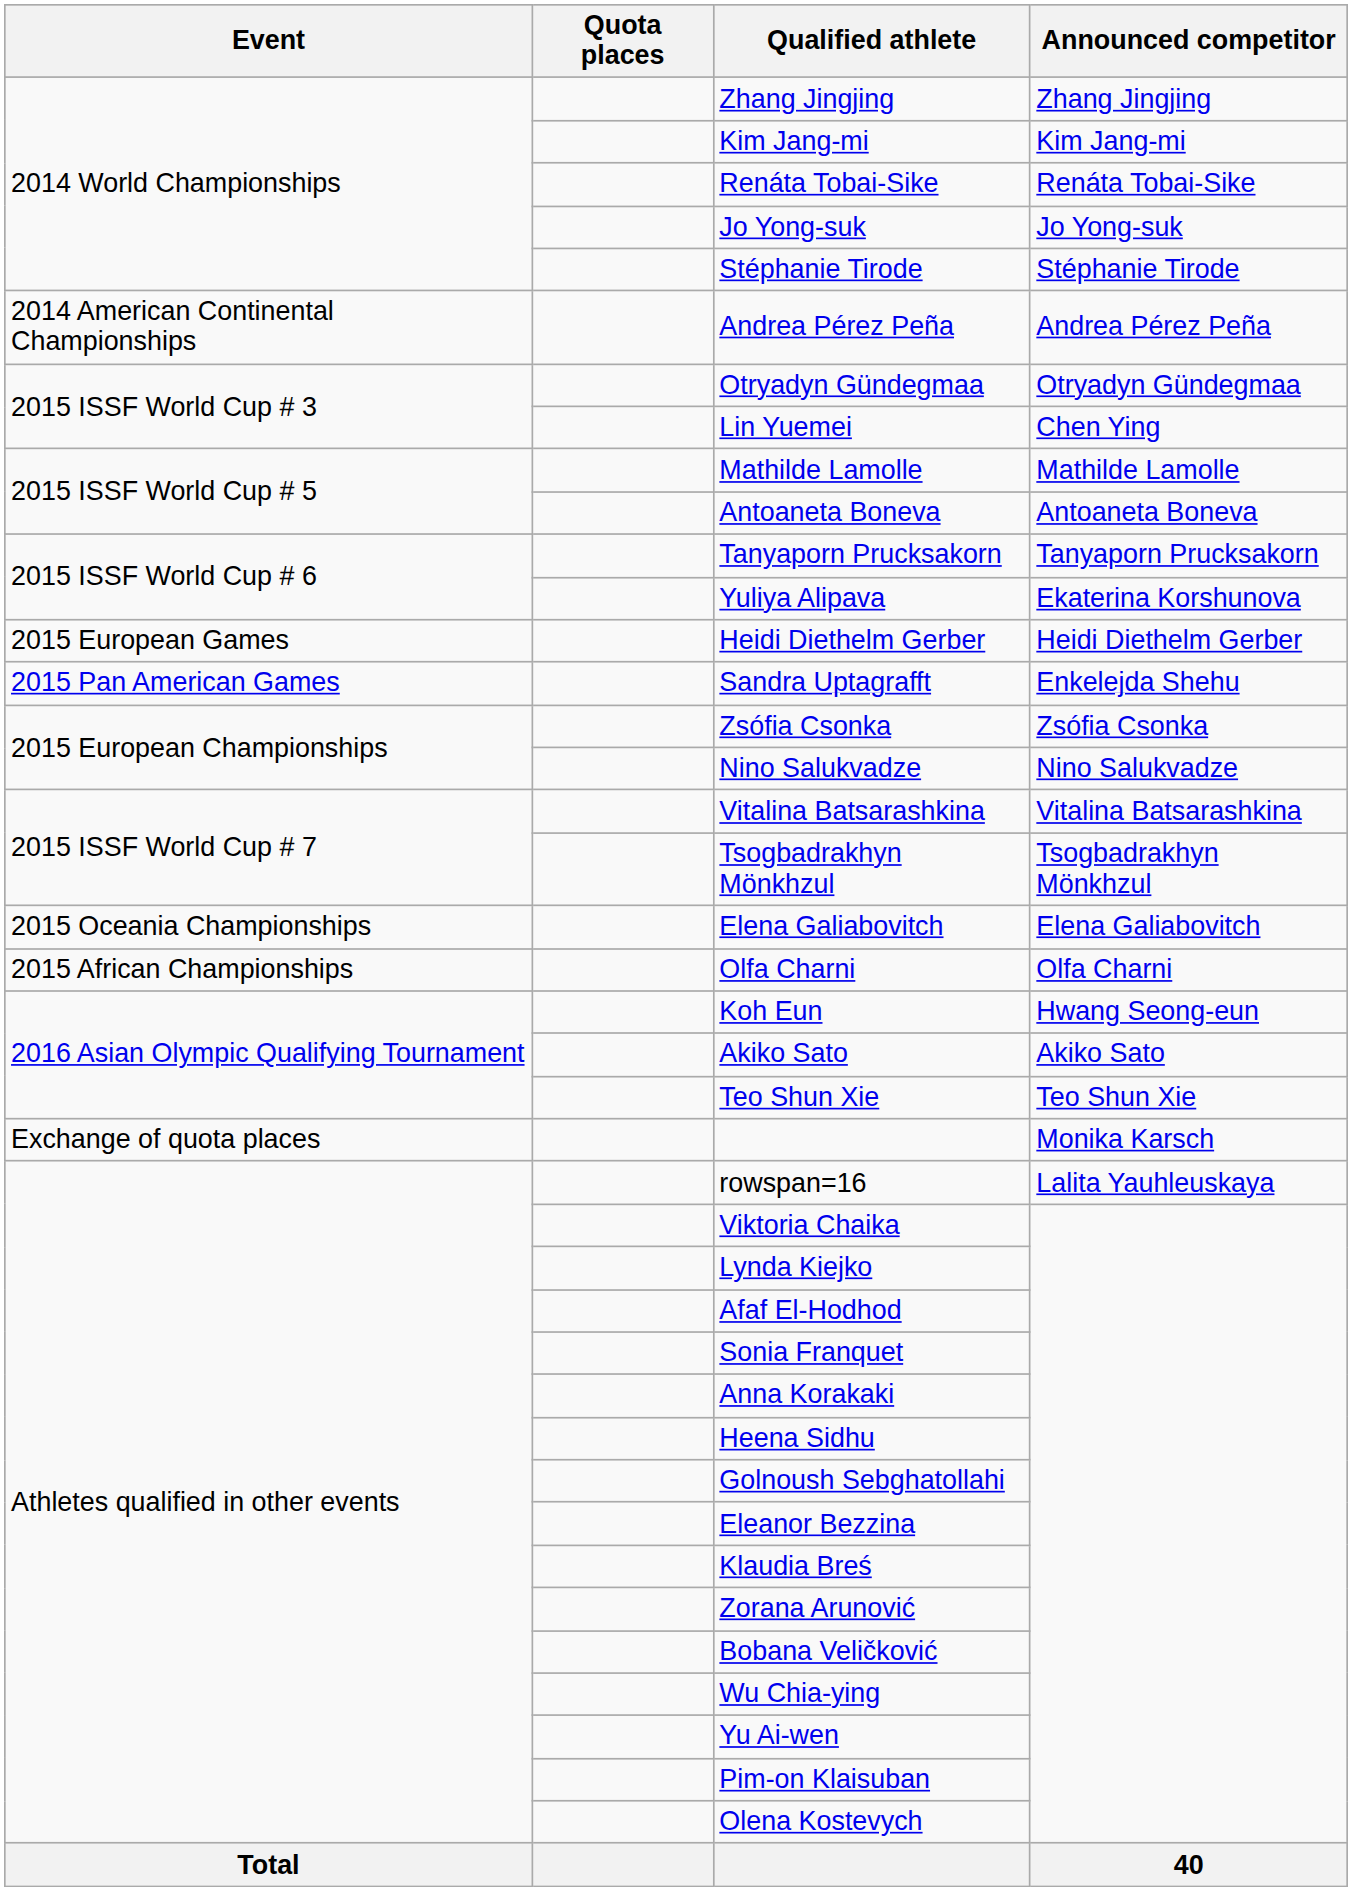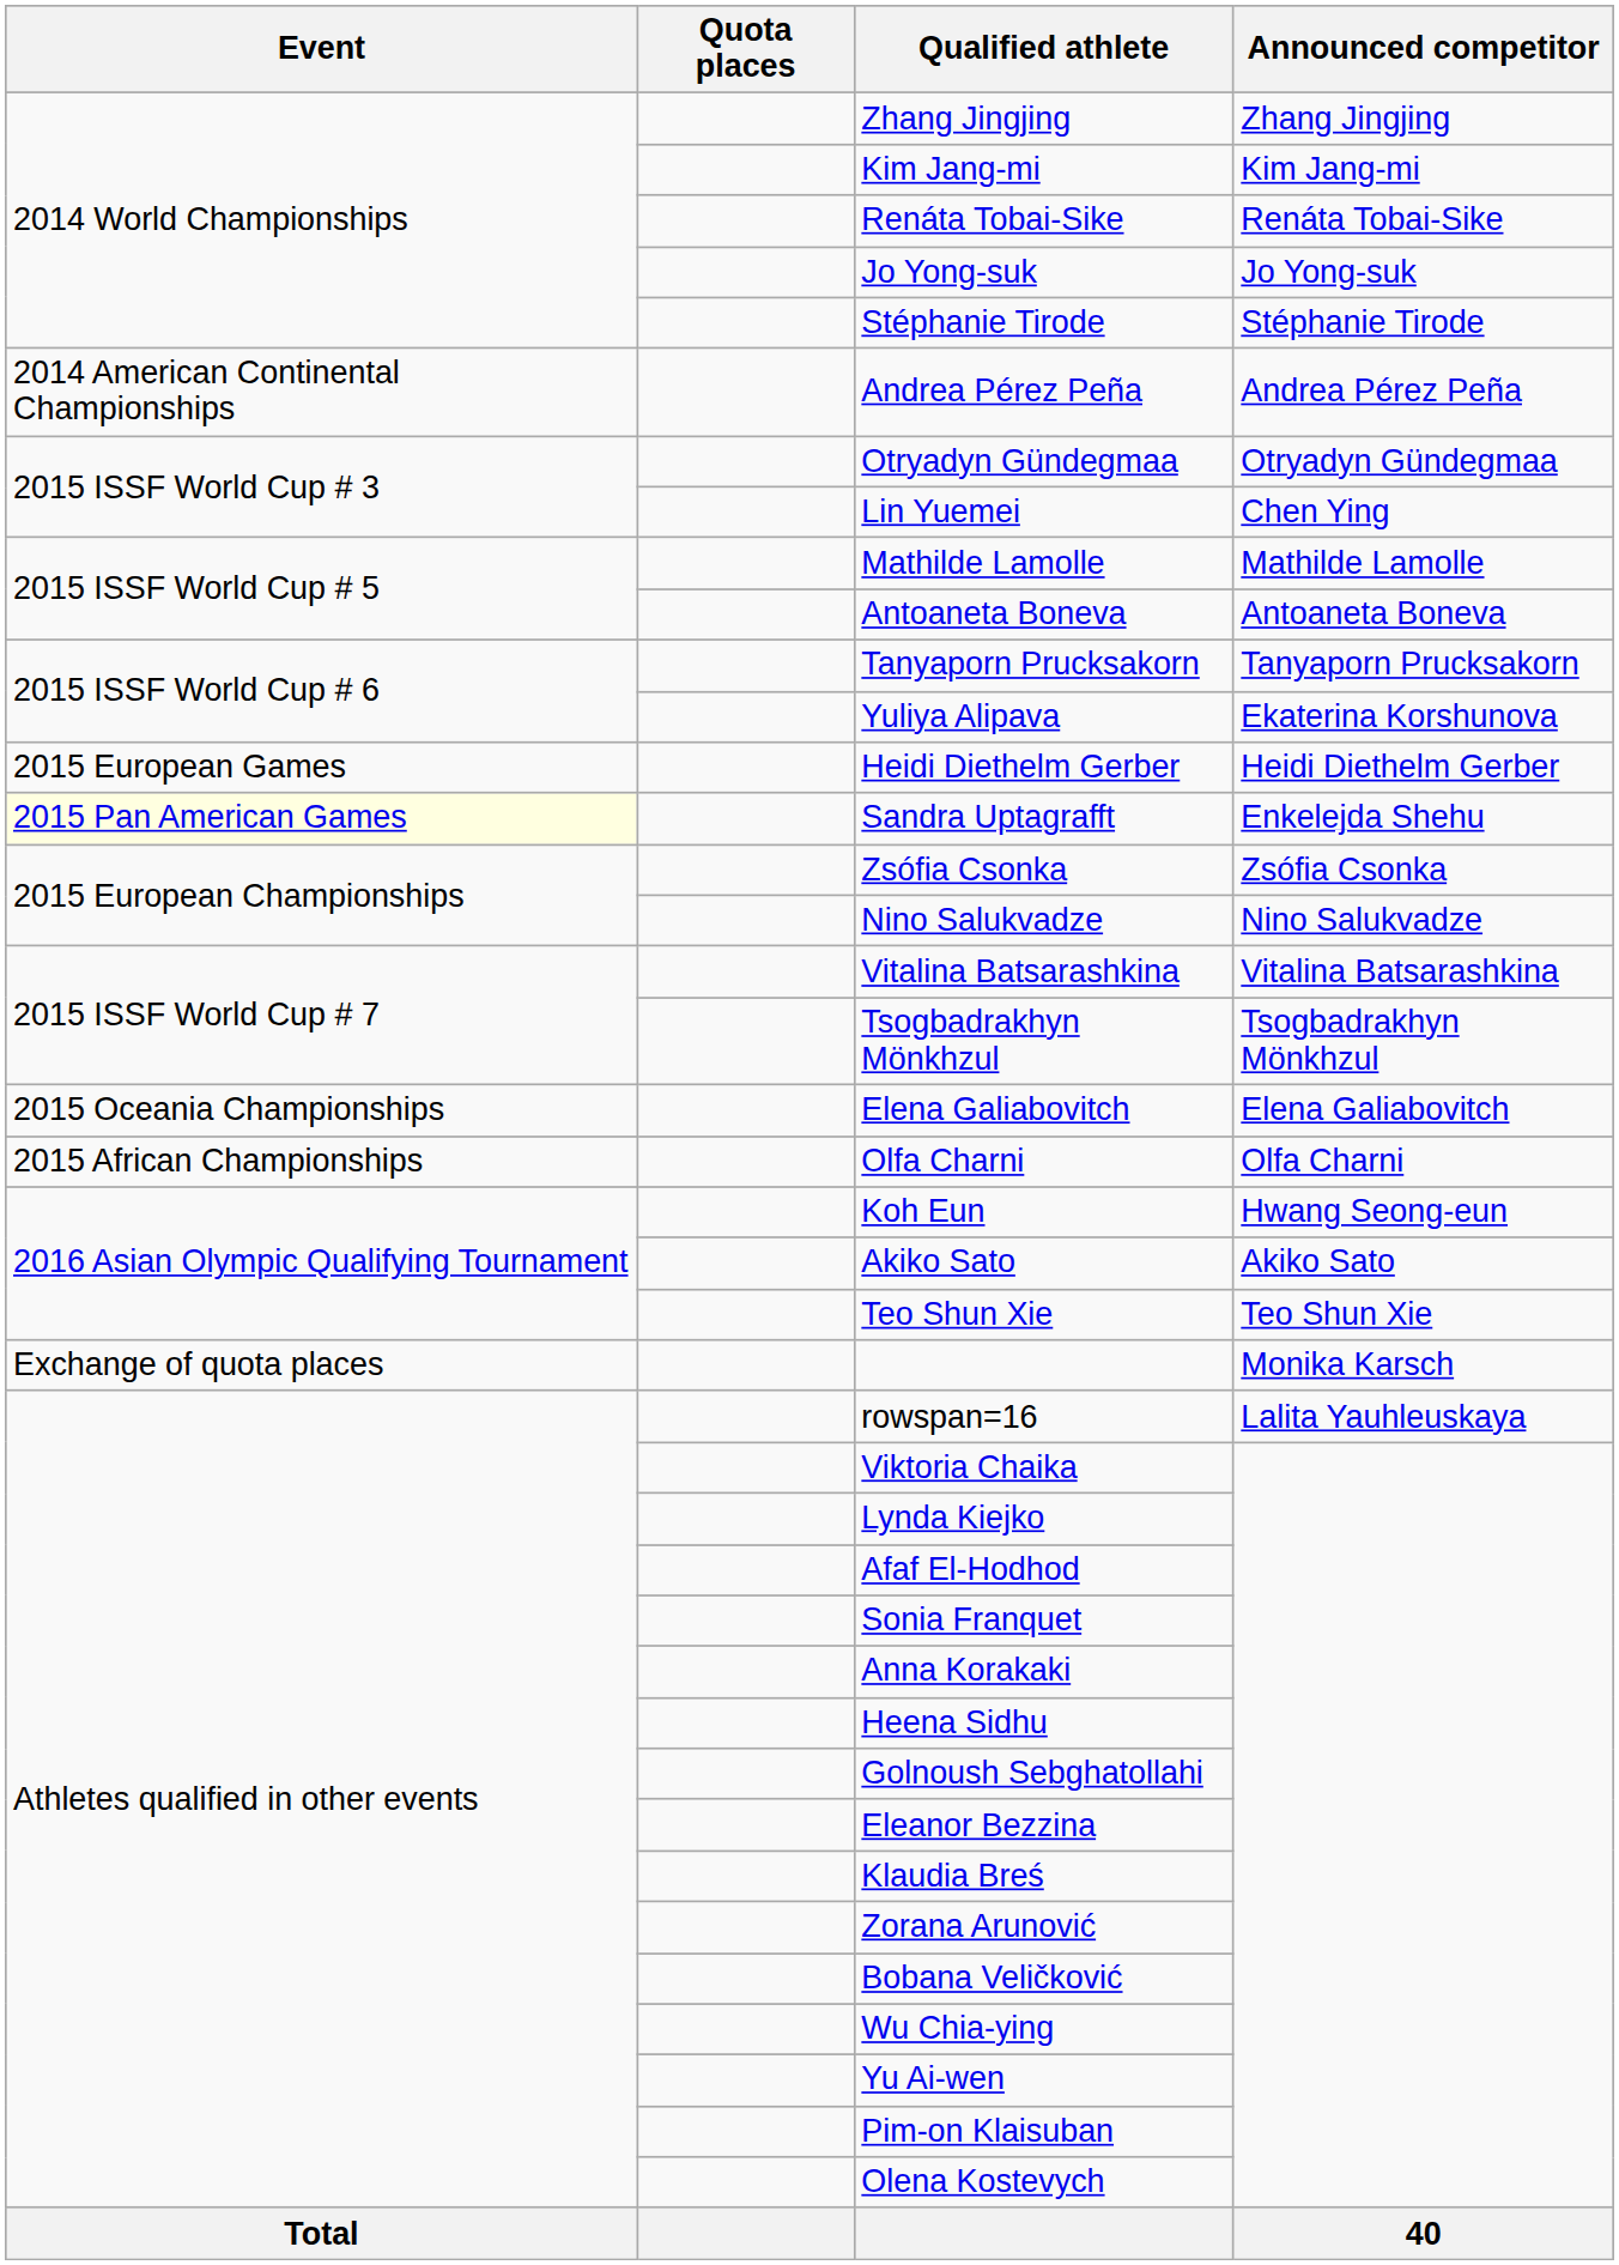Sandra Uptagrafft | Event: no background -> lightyellow background
